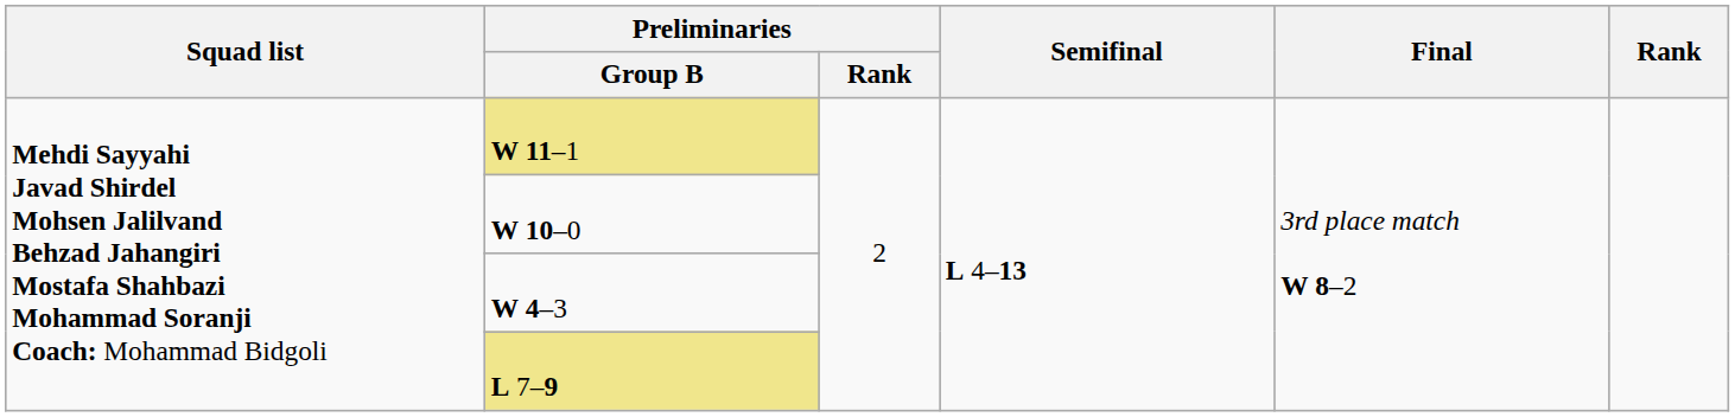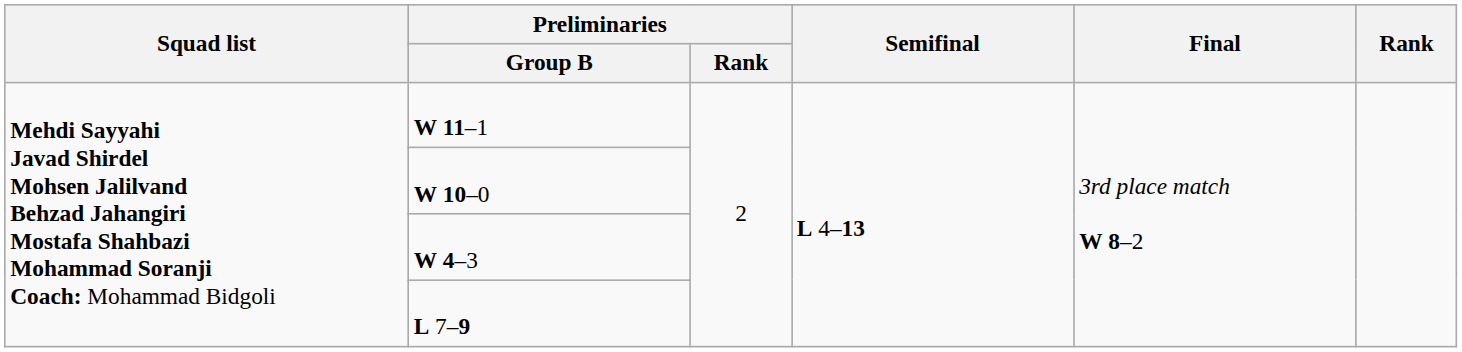W 11–1 | Preliminaries / Group B: khaki background -> no background
L 7–9 | Preliminaries / Group B: khaki background -> no background
